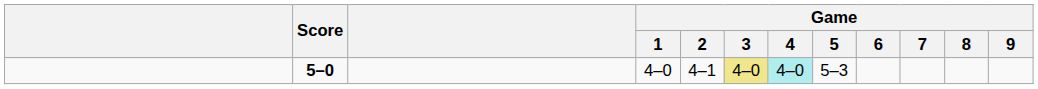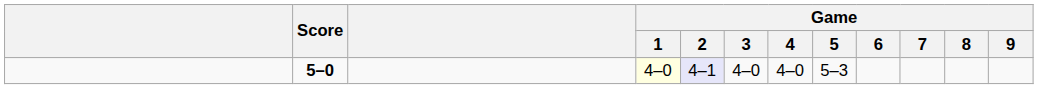row 3 | Game / 1: no background -> lightyellow background
row 3 | Game / 2: no background -> lavender background
row 3 | Game / 3: khaki background -> no background
row 3 | Game / 4: paleturquoise background -> no background
